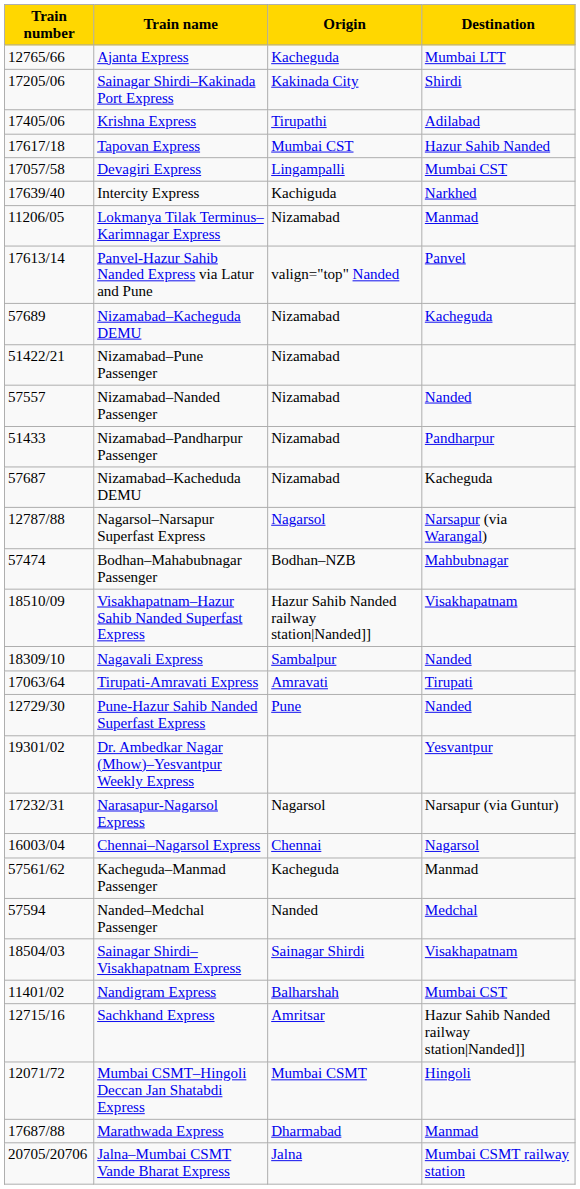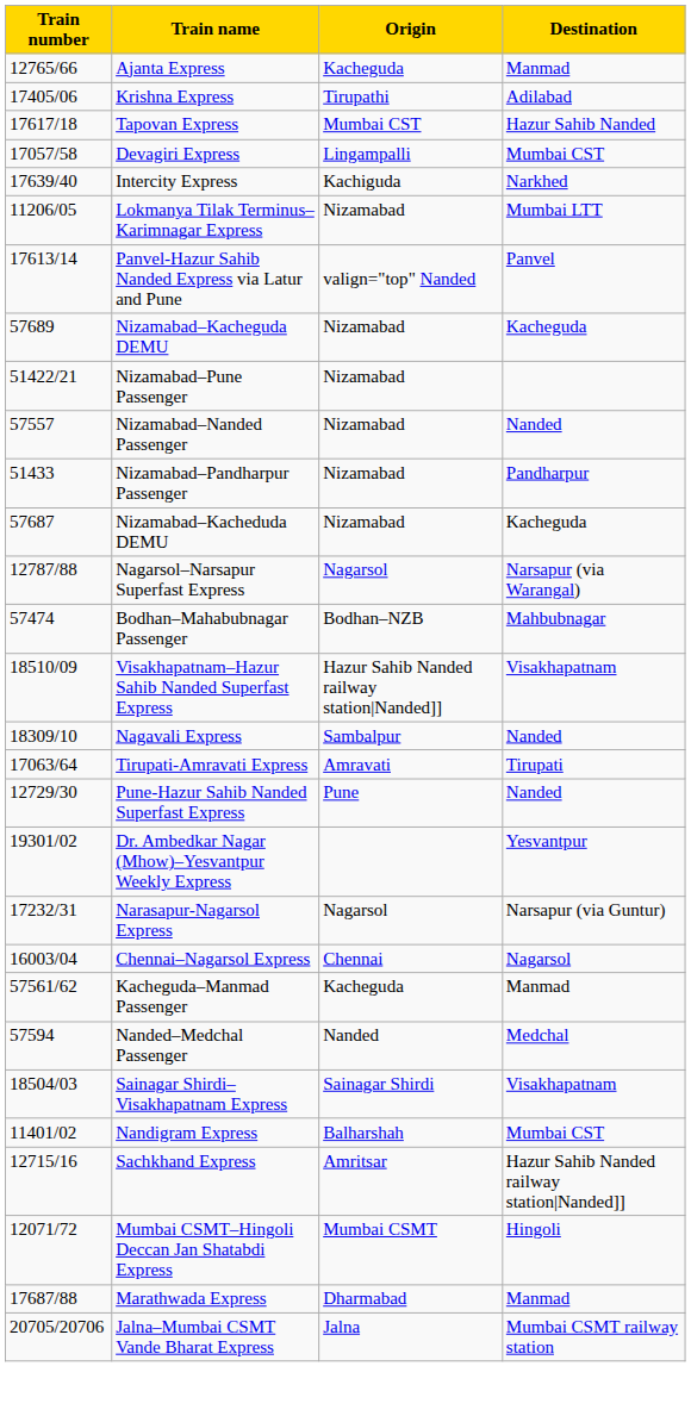Ajanta Express | Destination: Mumbai LTT -> Manmad
- row: 17205/06 | Sainagar Shirdi–Kakinada Port Express | Kakinada City | Shirdi
Lokmanya Tilak Terminus–Karimnagar Express | Destination: Manmad -> Mumbai LTT
